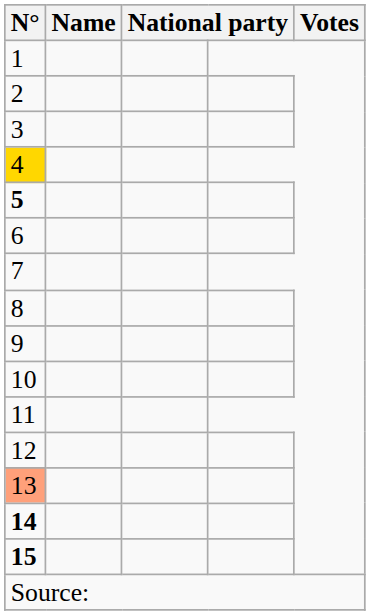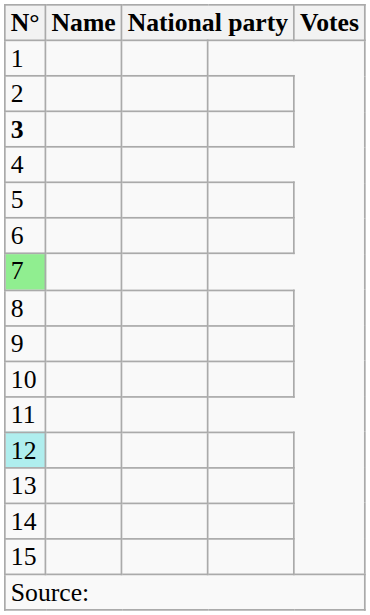3 | N°: normal -> bold
4 | N°: gold background -> no background
5 | N°: bold -> normal
7 | N°: no background -> lightgreen background
12 | N°: no background -> paleturquoise background
13 | N°: lightsalmon background -> no background
14 | N°: bold -> normal
15 | N°: bold -> normal
